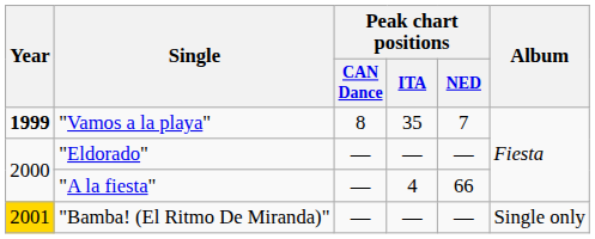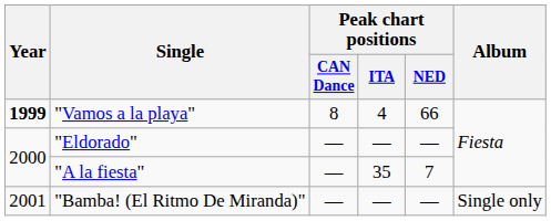"Vamos a la playa" | Peak chart positions / ITA: 35 -> 4
"Vamos a la playa" | Peak chart positions / NED: 7 -> 66
"A la fiesta" | Peak chart positions / ITA: 4 -> 35
"A la fiesta" | Peak chart positions / NED: 66 -> 7
"Bamba! (El Ritmo De Miranda)" | Year: gold background -> no background
